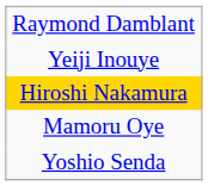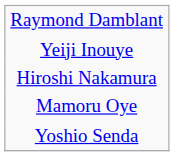row 3 | column 1: gold background -> no background
